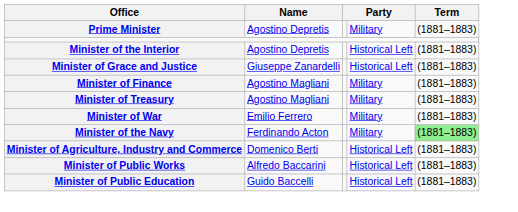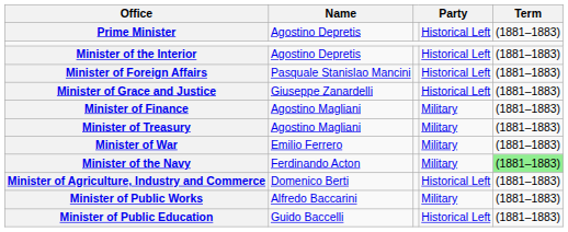Prime Minister | column 4: Military -> Historical Left
+ row: Minister of Foreign Affairs | Pasquale Stanislao Mancini | Historical Left | (1881–1883)
Minister of Public Works | column 4: Historical Left -> Military
